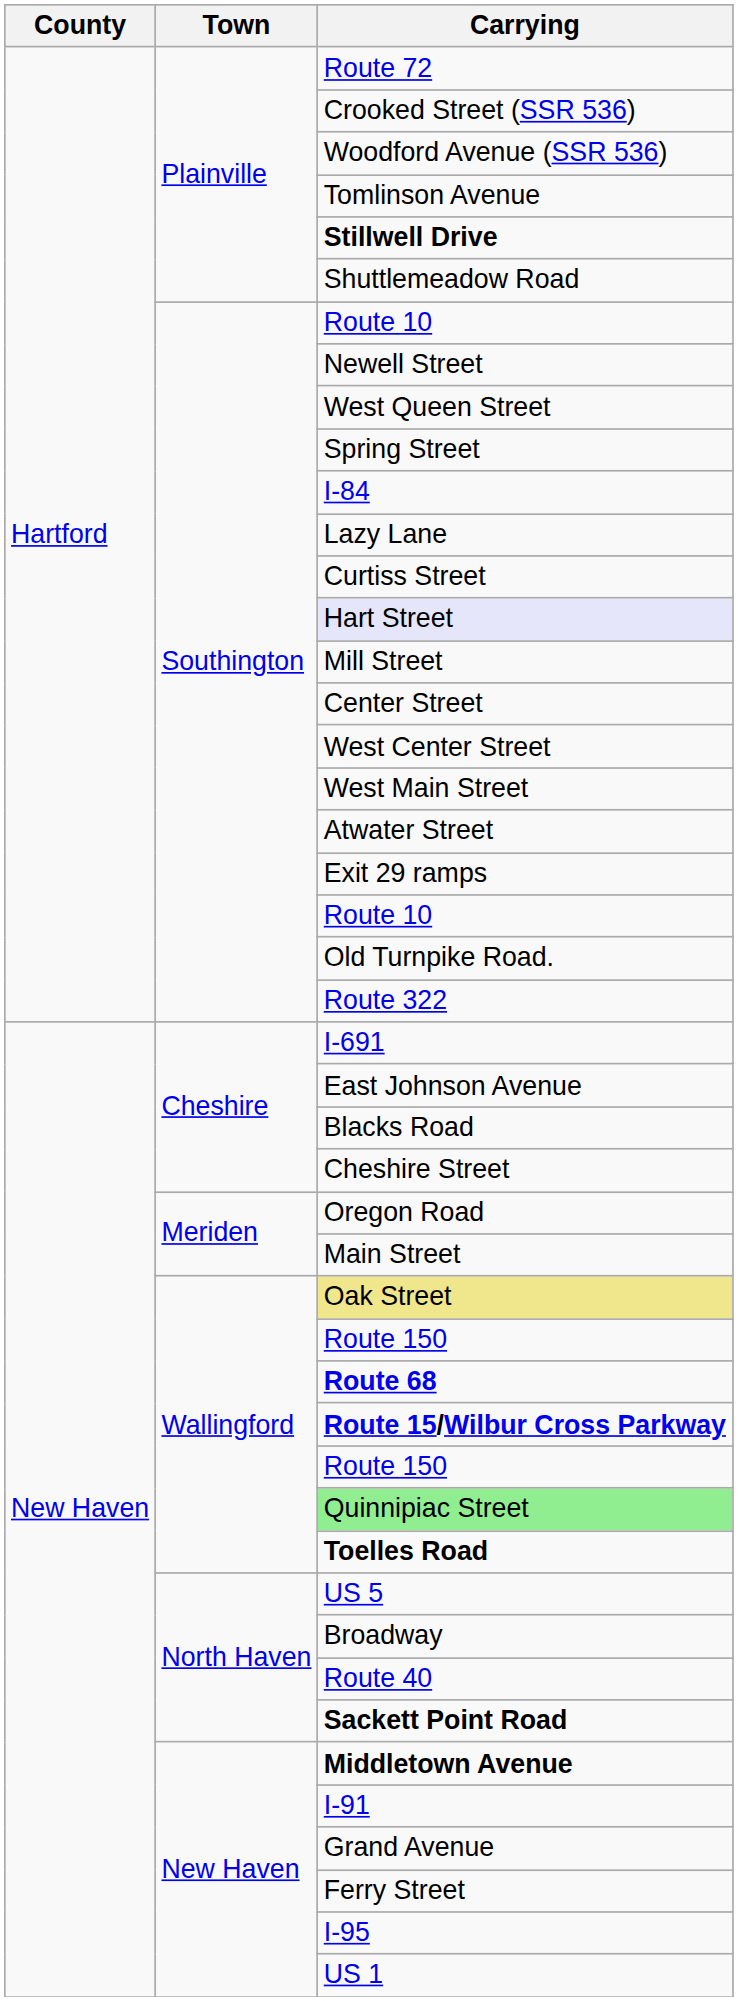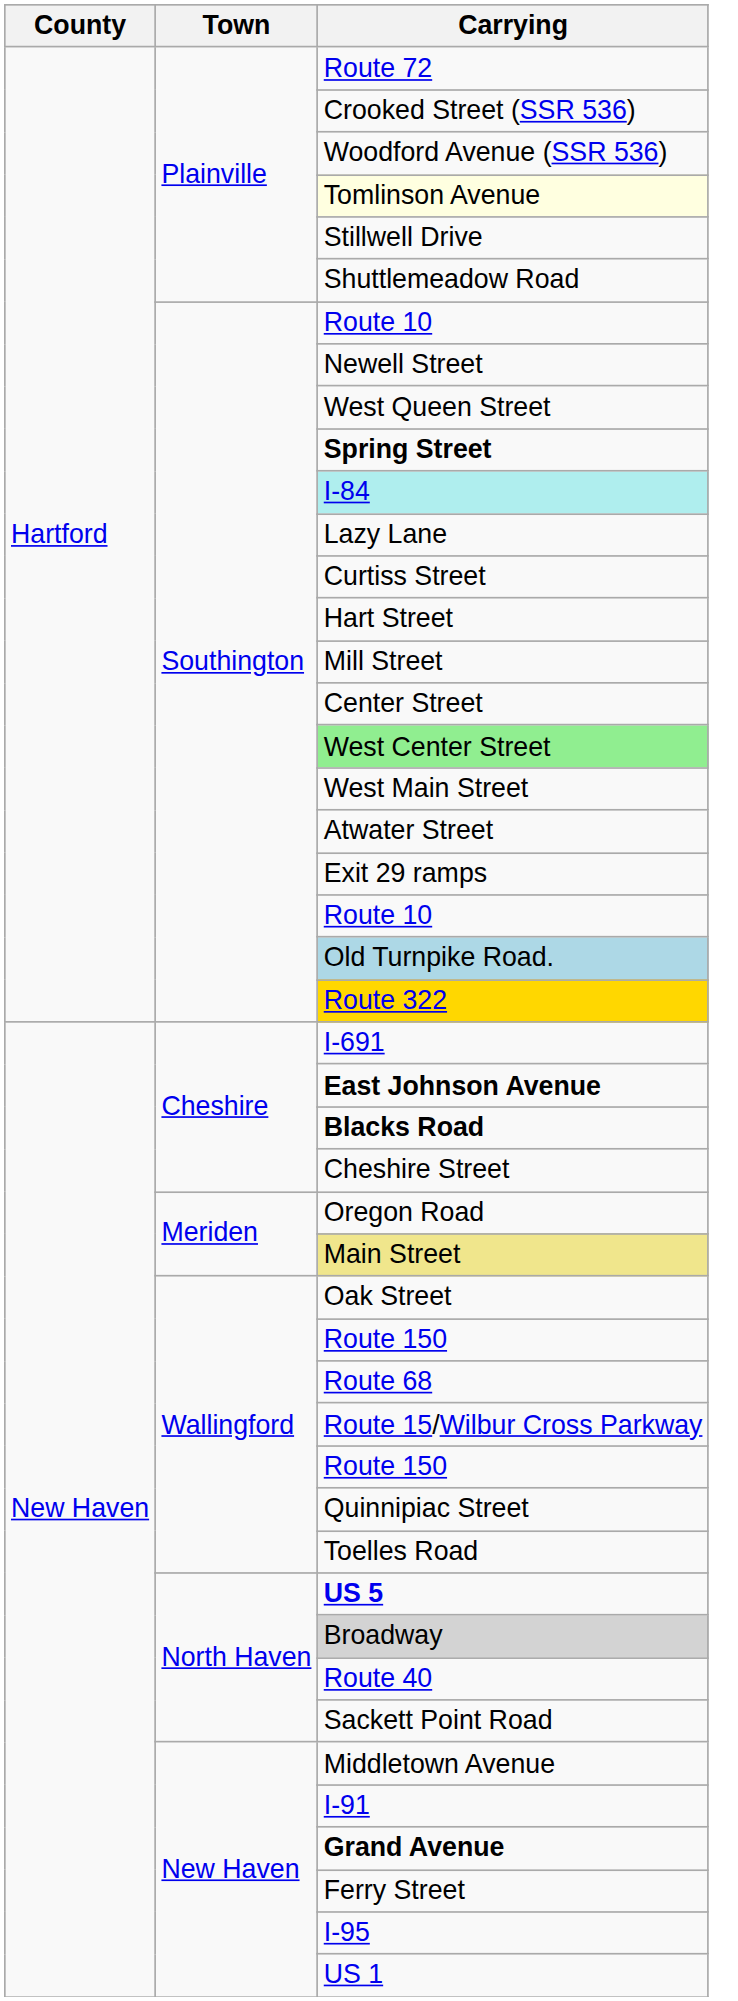Tomlinson Avenue | Carrying: no background -> lightyellow background
Stillwell Drive | Carrying: bold -> normal
Spring Street | Carrying: normal -> bold
I-84 | Carrying: no background -> paleturquoise background
Hart Street | Carrying: lavender background -> no background
West Center Street | Carrying: no background -> lightgreen background
Old Turnpike Road. | Carrying: no background -> lightblue background
Route 322 | Carrying: no background -> gold background
East Johnson Avenue | Carrying: normal -> bold
Blacks Road | Carrying: normal -> bold
Main Street | Carrying: no background -> khaki background
Oak Street | Carrying: khaki background -> no background
Route 68 | Carrying: bold -> normal
Route 15/Wilbur Cross Parkway | Carrying: bold -> normal
Quinnipiac Street | Carrying: lightgreen background -> no background
Toelles Road | Carrying: bold -> normal
US 5 | Carrying: normal -> bold
Broadway | Carrying: no background -> lightgrey background
Sackett Point Road | Carrying: bold -> normal
Middletown Avenue | Carrying: bold -> normal
Grand Avenue | Carrying: normal -> bold
